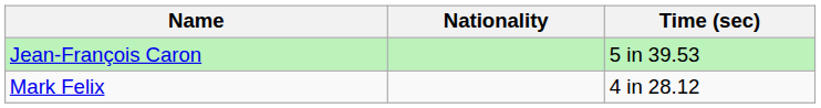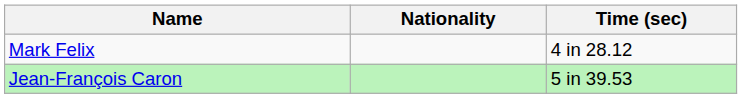rows swapped: Jean-François Caron <-> Mark Felix
